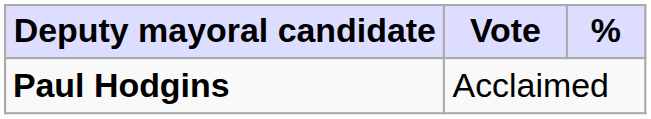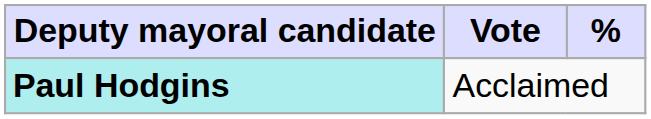Paul Hodgins | Deputy mayoral candidate: no background -> paleturquoise background
